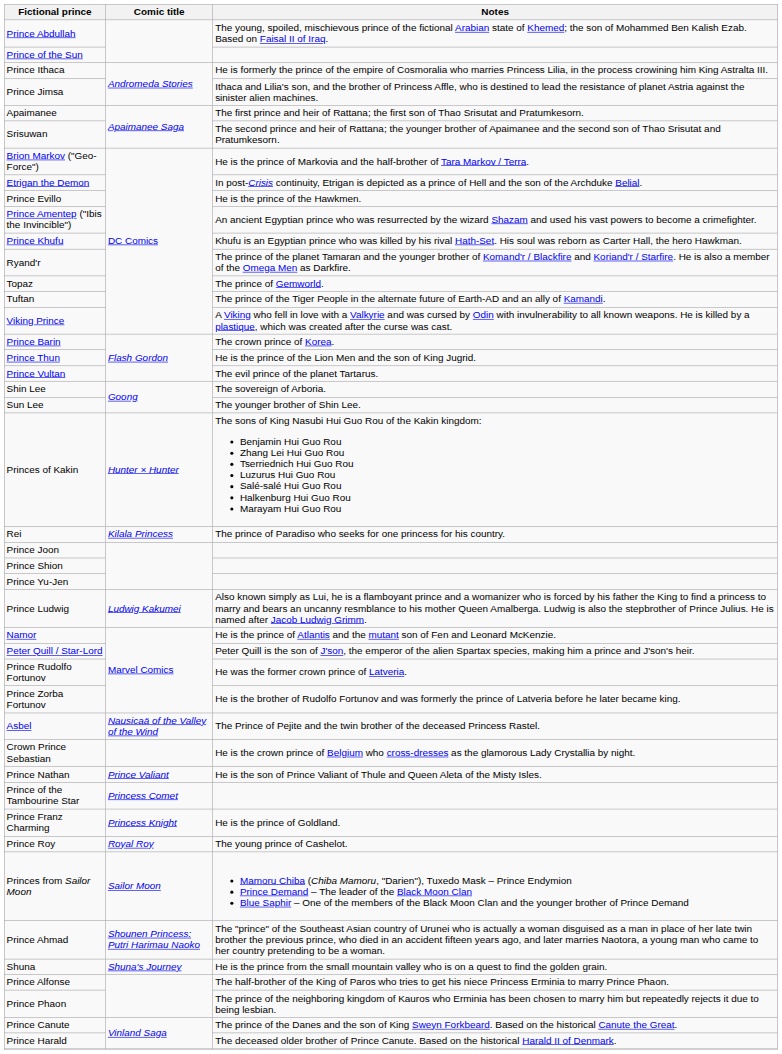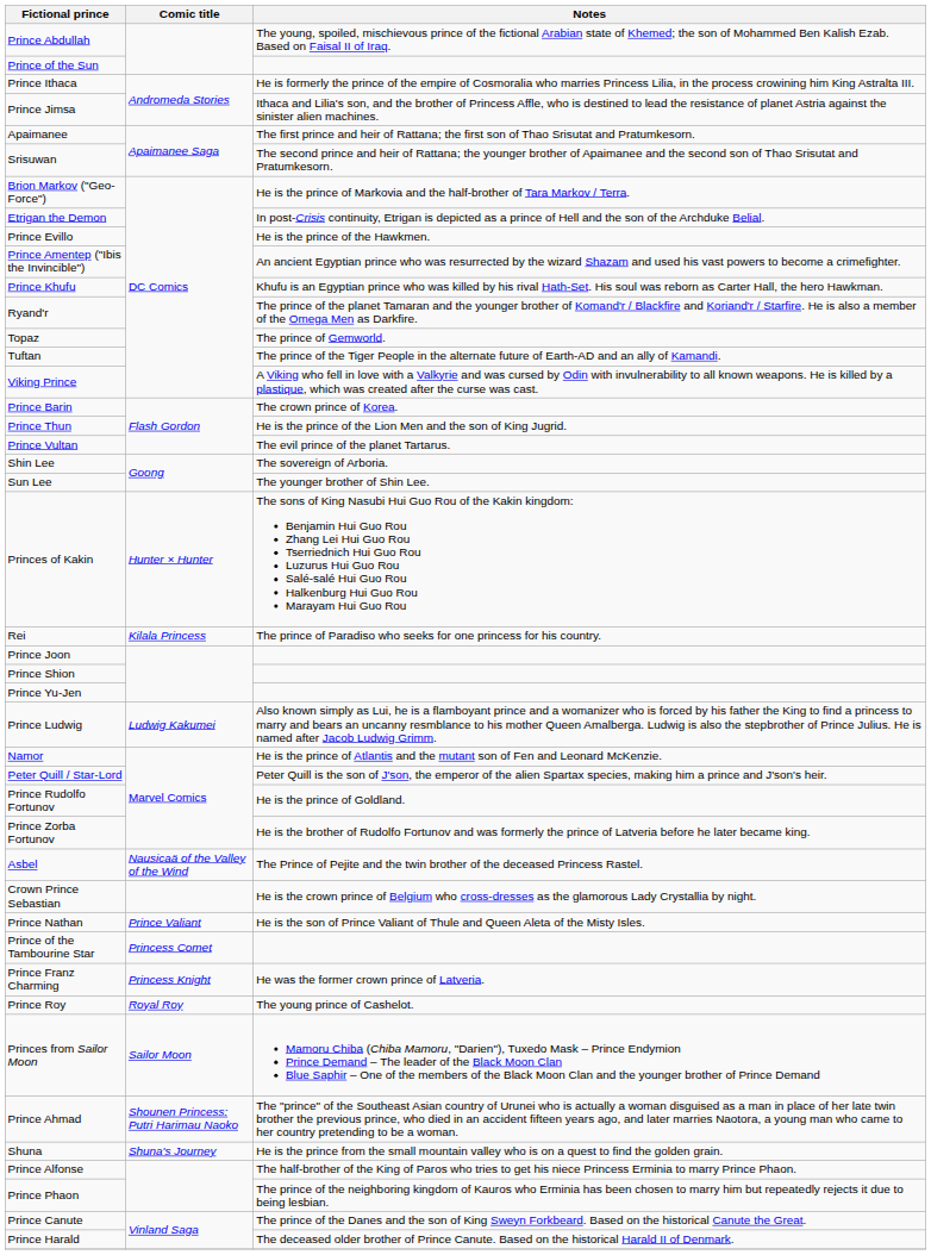Prince Rudolfo Fortunov | Notes: He was the former crown prince of Latveria. -> He is the prince of Goldland.
Prince Franz Charming | Notes: He is the prince of Goldland. -> He was the former crown prince of Latveria.
